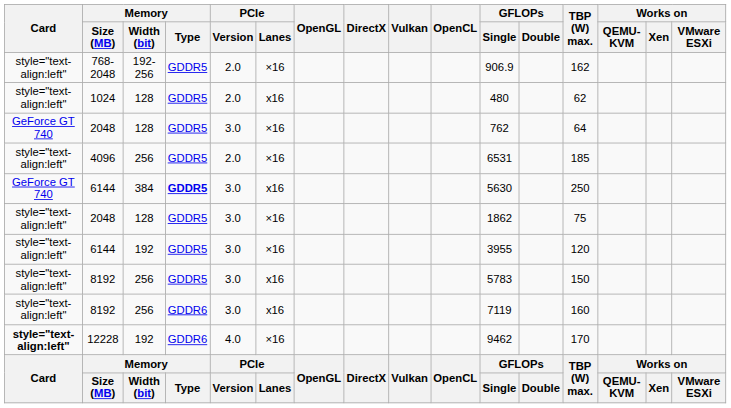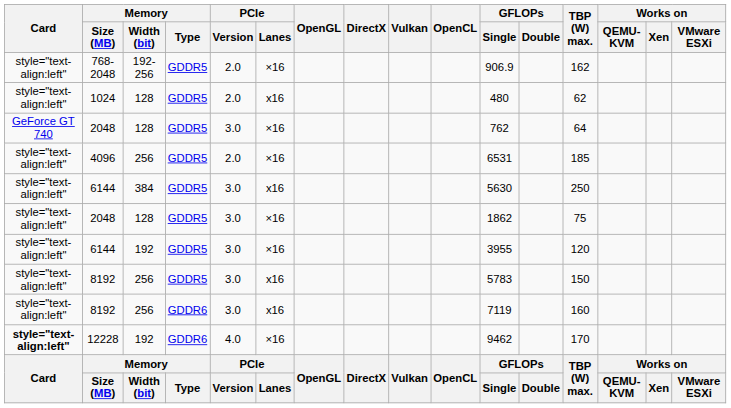6144 / 384 | Card: GeForce GT 740 -> style="text-align:left"
6144 / 384 | Memory / Type: bold -> normal
